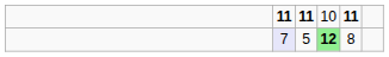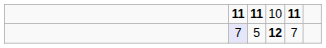row 2 | column 4: lightgreen background -> no background
row 2 | column 5: 8 -> 7
